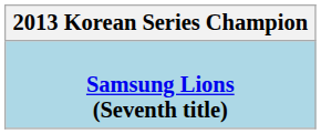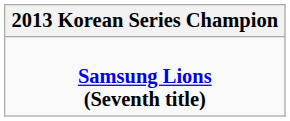row 2 | column 1: lightblue background -> no background
